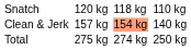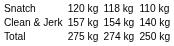Clean & Jerk | column 3: lightsalmon background -> no background
